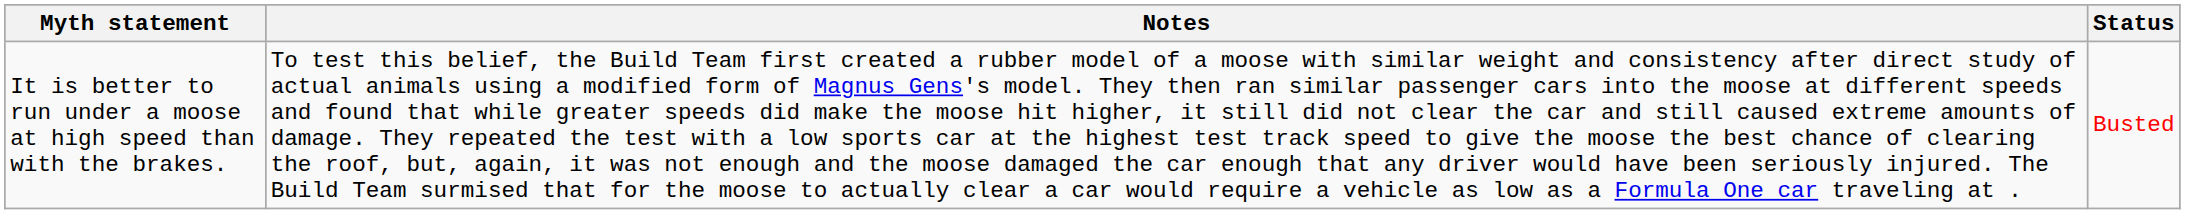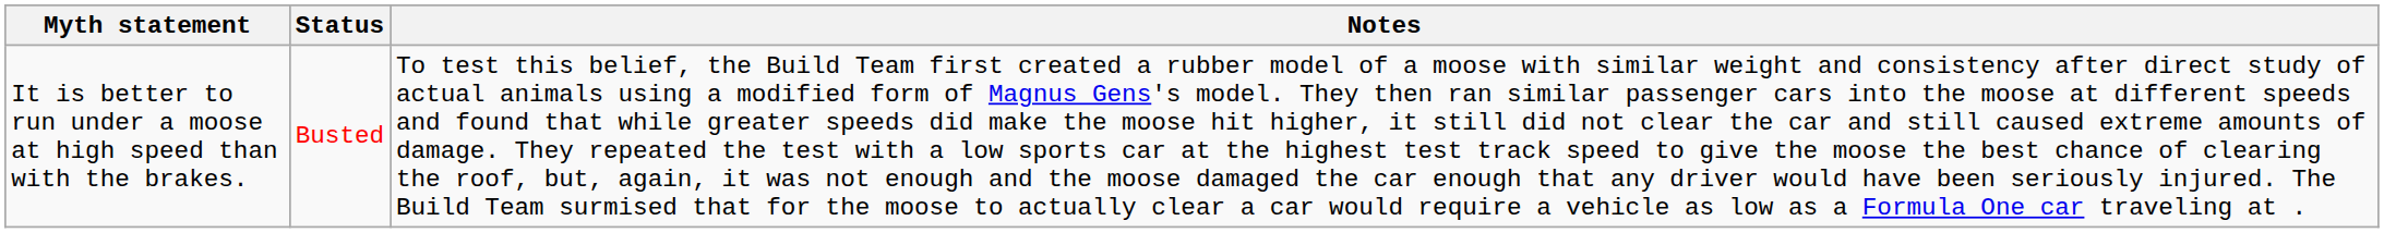columns swapped: Status <-> Notes
